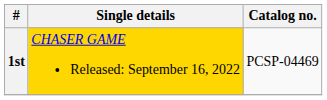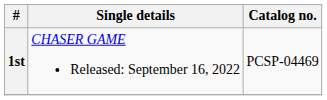1st | Single details: gold background -> no background
